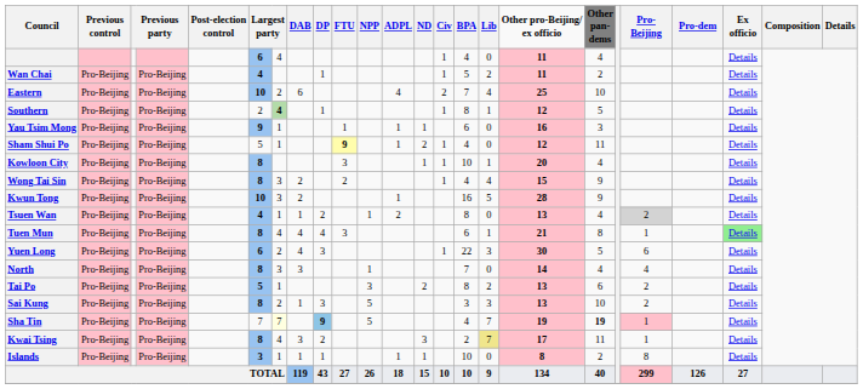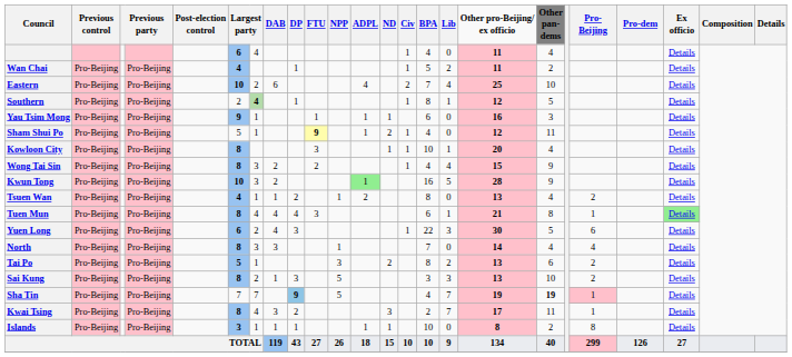Kwun Tong | column 12: no background -> lightgreen background
Tsuen Wan | column 20: lightgrey background -> no background
Sha Tin | column 7: lightyellow background -> no background
Kwai Tsing | column 16: khaki background -> no background
